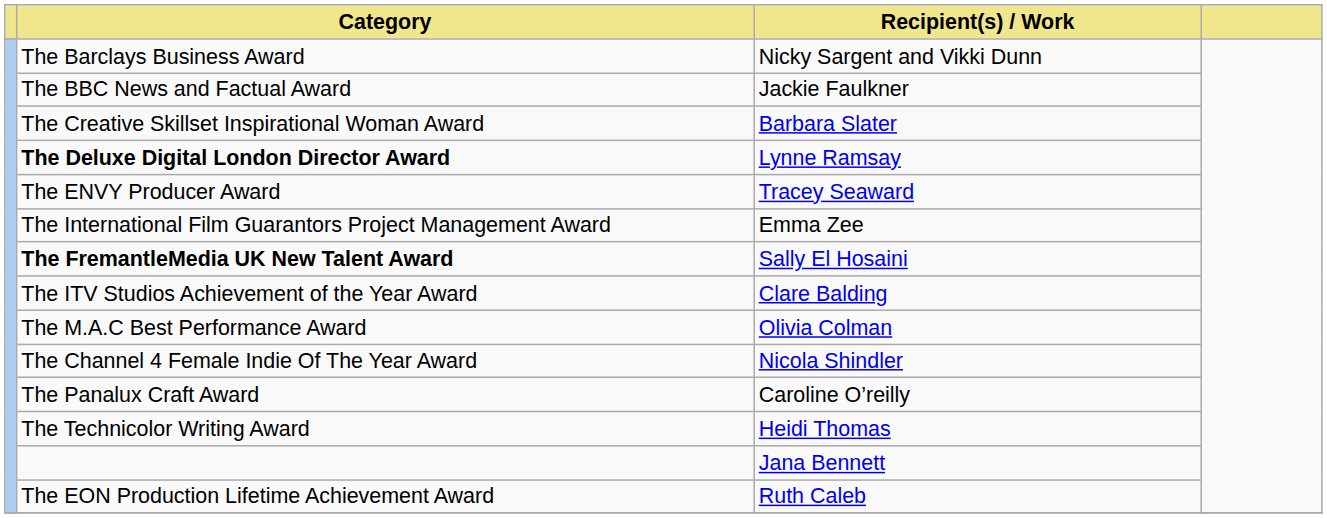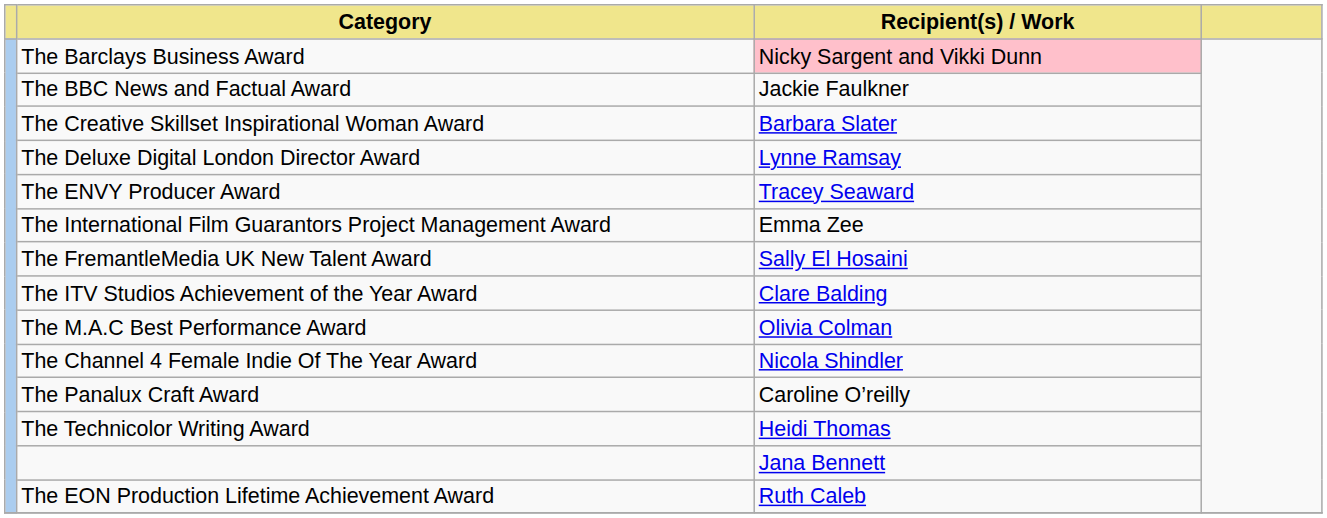The Barclays Business Award | Recipient(s) / Work: no background -> pink background
The Deluxe Digital London Director Award | Category: bold -> normal
The FremantleMedia UK New Talent Award | Category: bold -> normal
